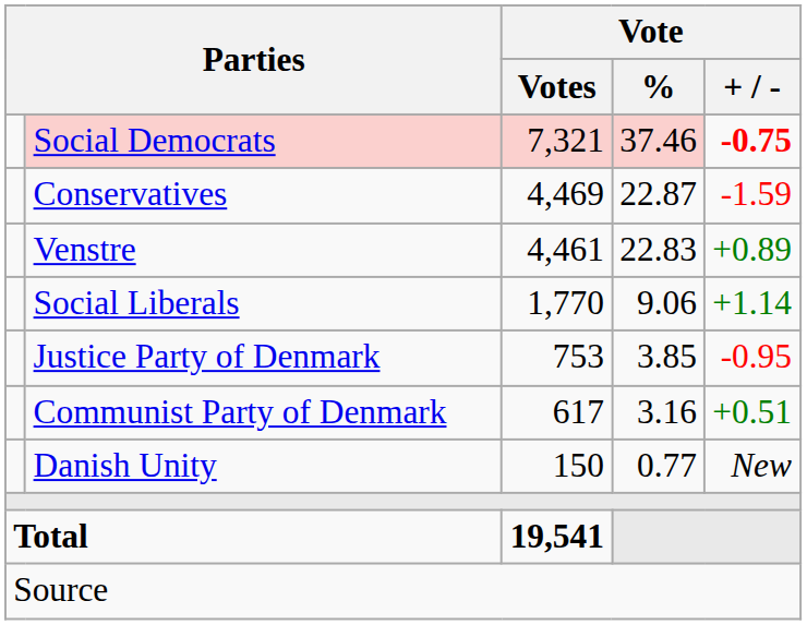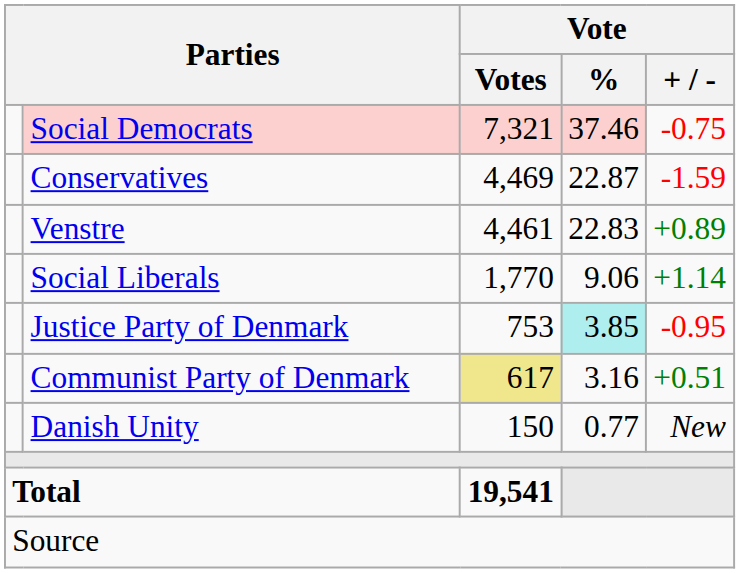Social Democrats | Vote / + / -: bold -> normal
Justice Party of Denmark | Vote / %: no background -> paleturquoise background
Communist Party of Denmark | Vote / Votes: no background -> khaki background
